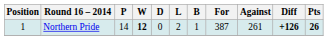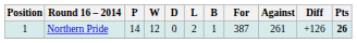Northern Pride | W: bold -> normal
Northern Pride | Diff: bold -> normal
